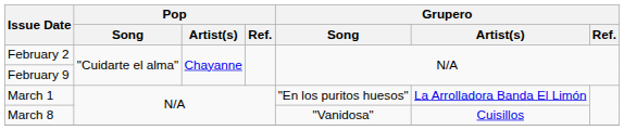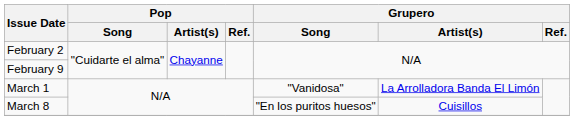March 1 | Grupero / Song: "En los puritos huesos" -> "Vanidosa"
March 8 | Grupero / Song: "Vanidosa" -> "En los puritos huesos"
